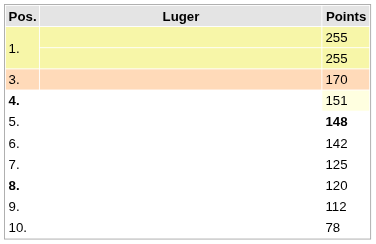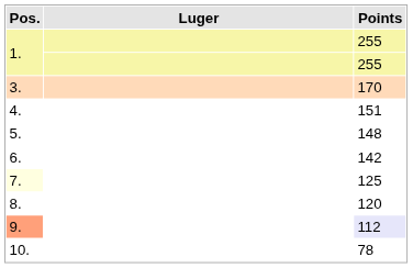4. | Pos.: bold -> normal
4. | Points: lightyellow background -> no background
5. | Points: bold -> normal
7. | Pos.: no background -> lightyellow background
8. | Pos.: bold -> normal
9. | Pos.: no background -> lightsalmon background
9. | Points: no background -> lavender background
